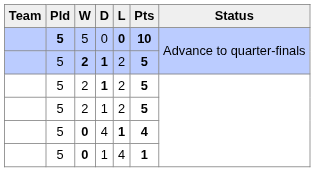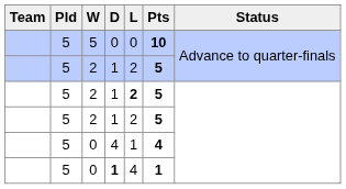row 2 | Pld: bold -> normal
row 2 | L: bold -> normal
row 3 | W: bold -> normal
row 3 | D: bold -> normal
row 4 | D: bold -> normal
row 4 | L: normal -> bold
row 6 | W: bold -> normal
row 6 | L: bold -> normal
row 7 | W: bold -> normal
row 7 | D: normal -> bold
